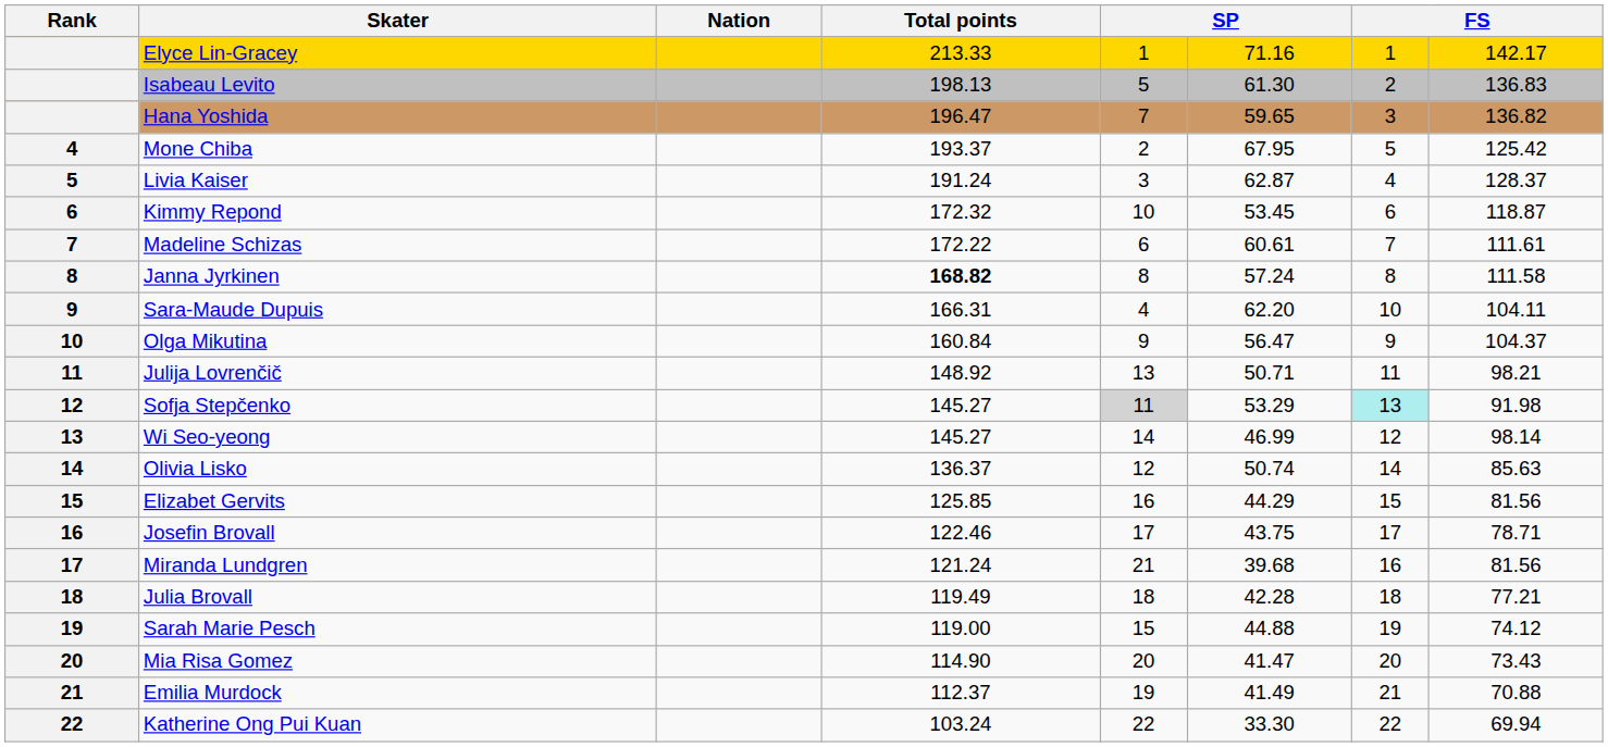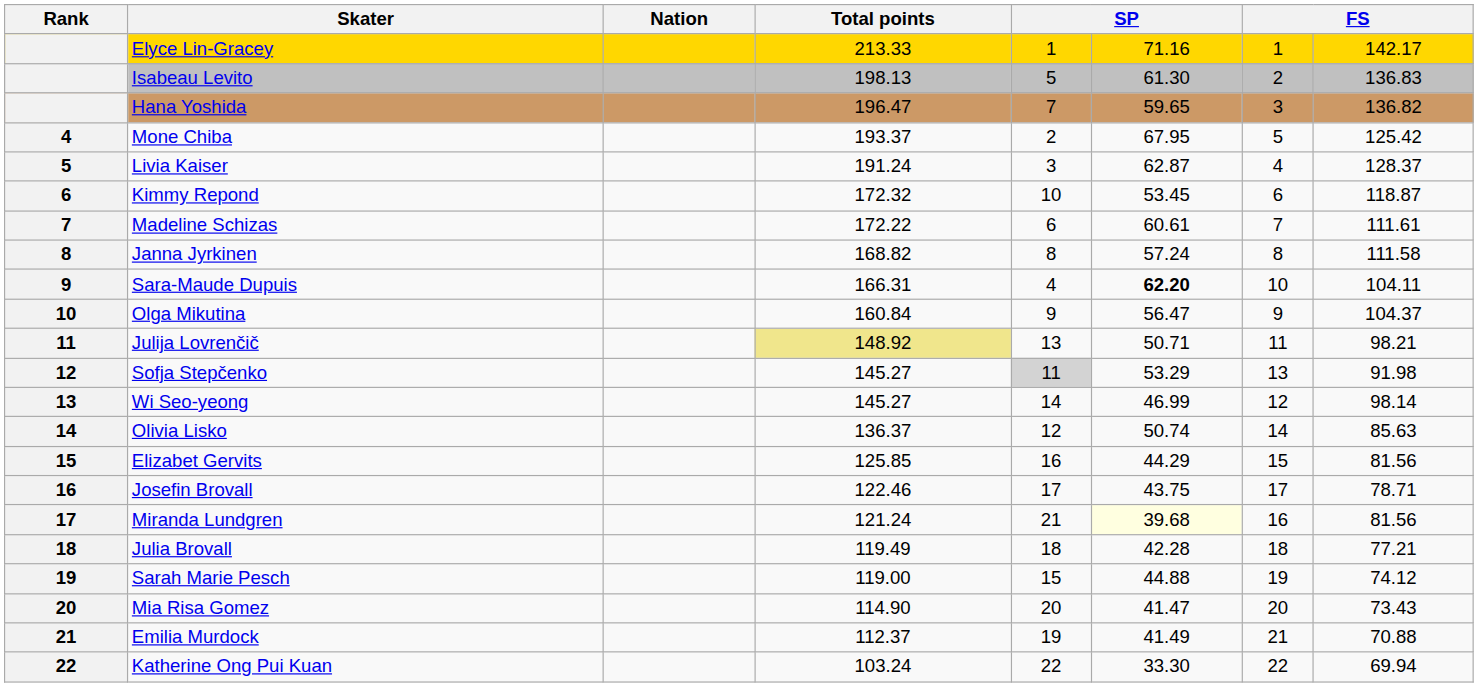Janna Jyrkinen | Total points: bold -> normal
Sara-Maude Dupuis | column 6: normal -> bold
Julija Lovrenčič | Total points: no background -> khaki background
Sofja Stepčenko | column 7: paleturquoise background -> no background
Miranda Lundgren | column 6: no background -> lightyellow background
